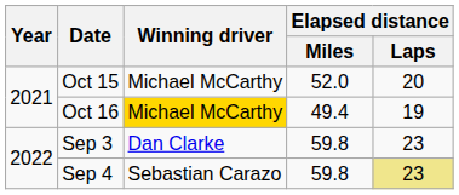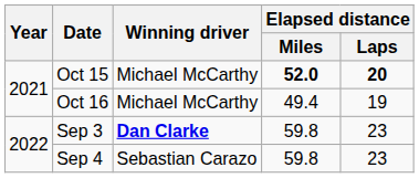Oct 15 | Elapsed distance / Miles: normal -> bold
Oct 15 | Elapsed distance / Laps: normal -> bold
Oct 16 | Winning driver: gold background -> no background
Sep 3 | Winning driver: normal -> bold
Sep 4 | Elapsed distance / Laps: khaki background -> no background
